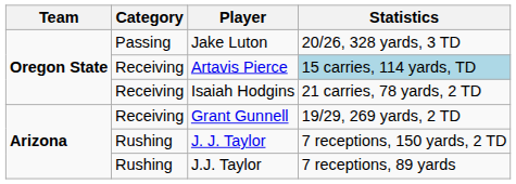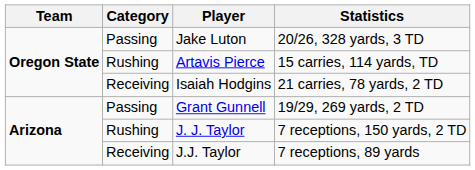Artavis Pierce | Category: Receiving -> Rushing
Artavis Pierce | Statistics: lightblue background -> no background
Grant Gunnell | Category: Receiving -> Passing
J.J. Taylor | Category: Rushing -> Receiving
